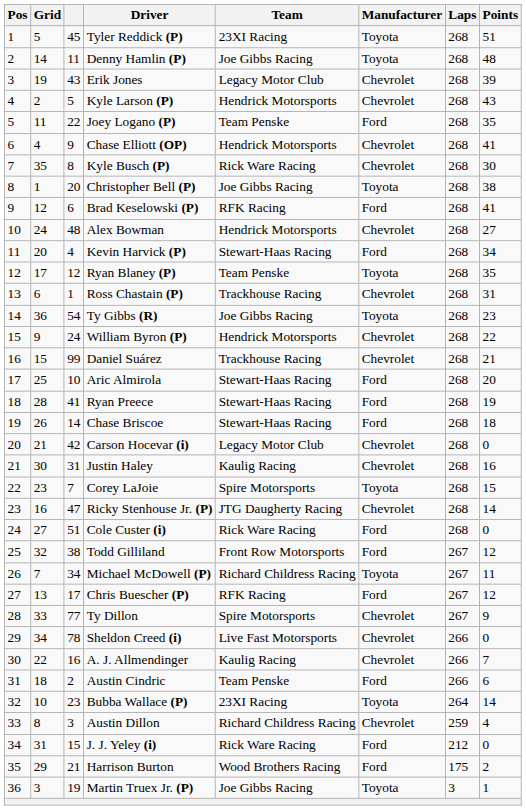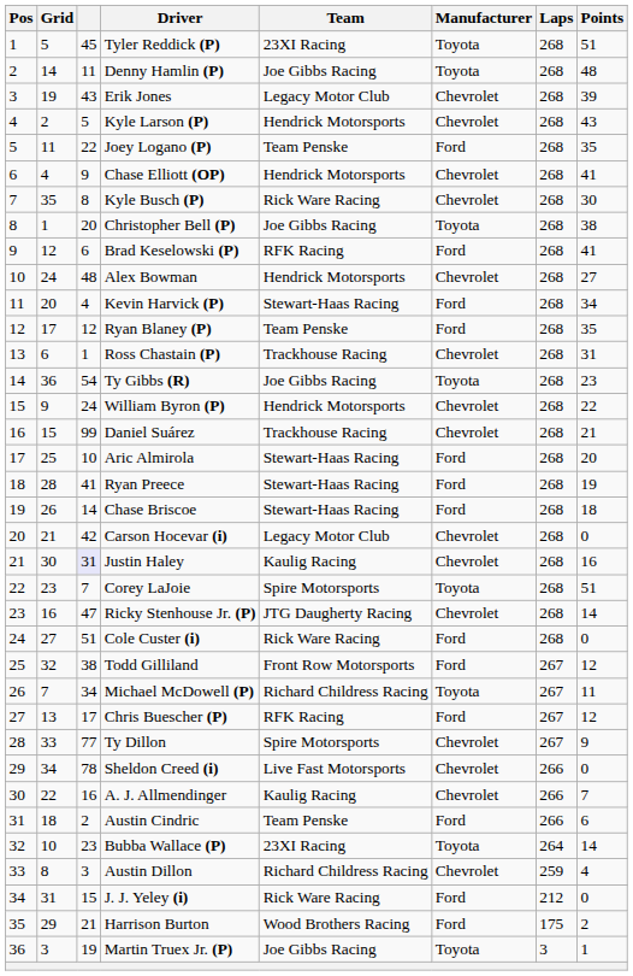Ryan Blaney (P) | Manufacturer: Toyota -> Ford
Justin Haley | column 3: no background -> lavender background
Corey LaJoie | Points: 15 -> 51
